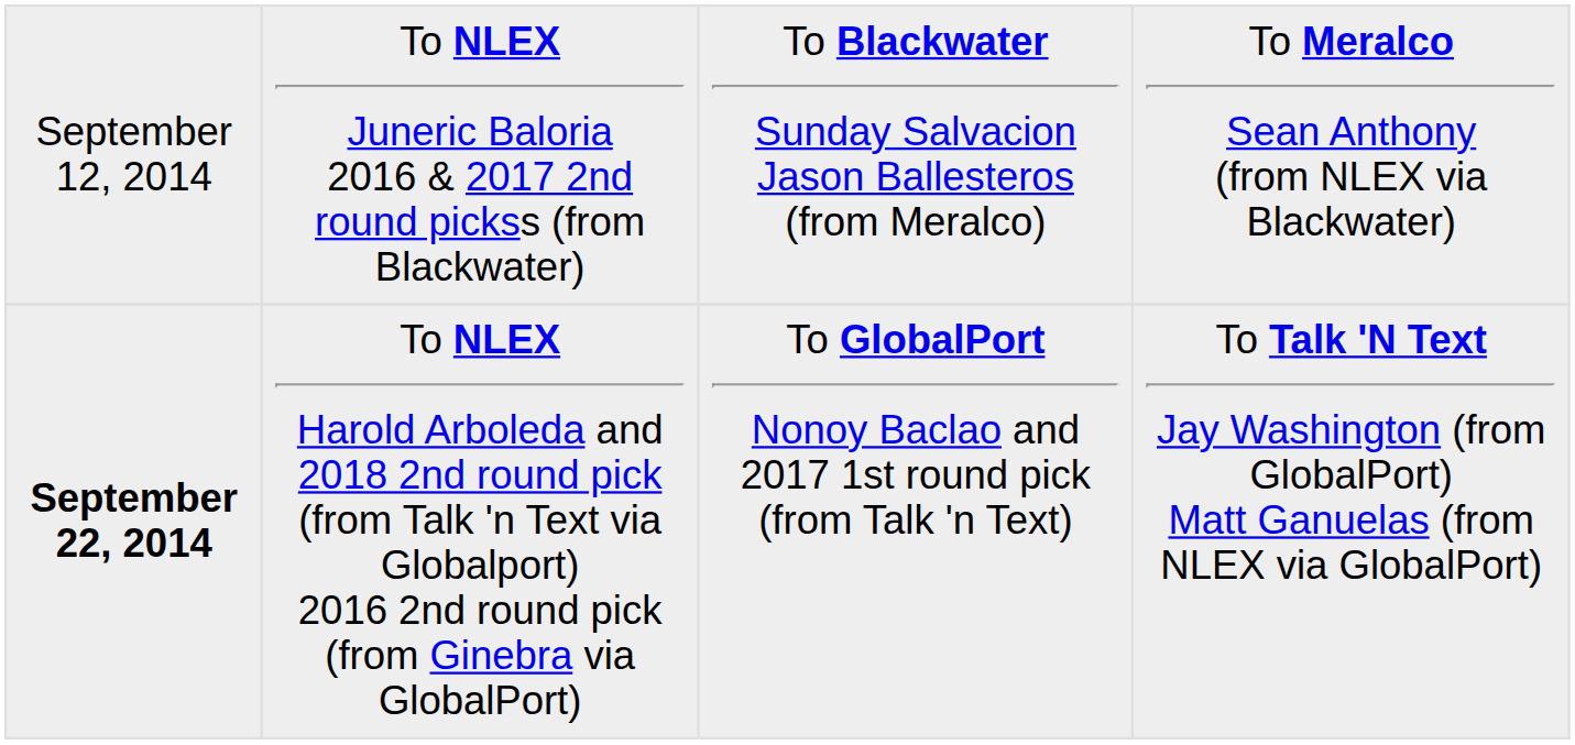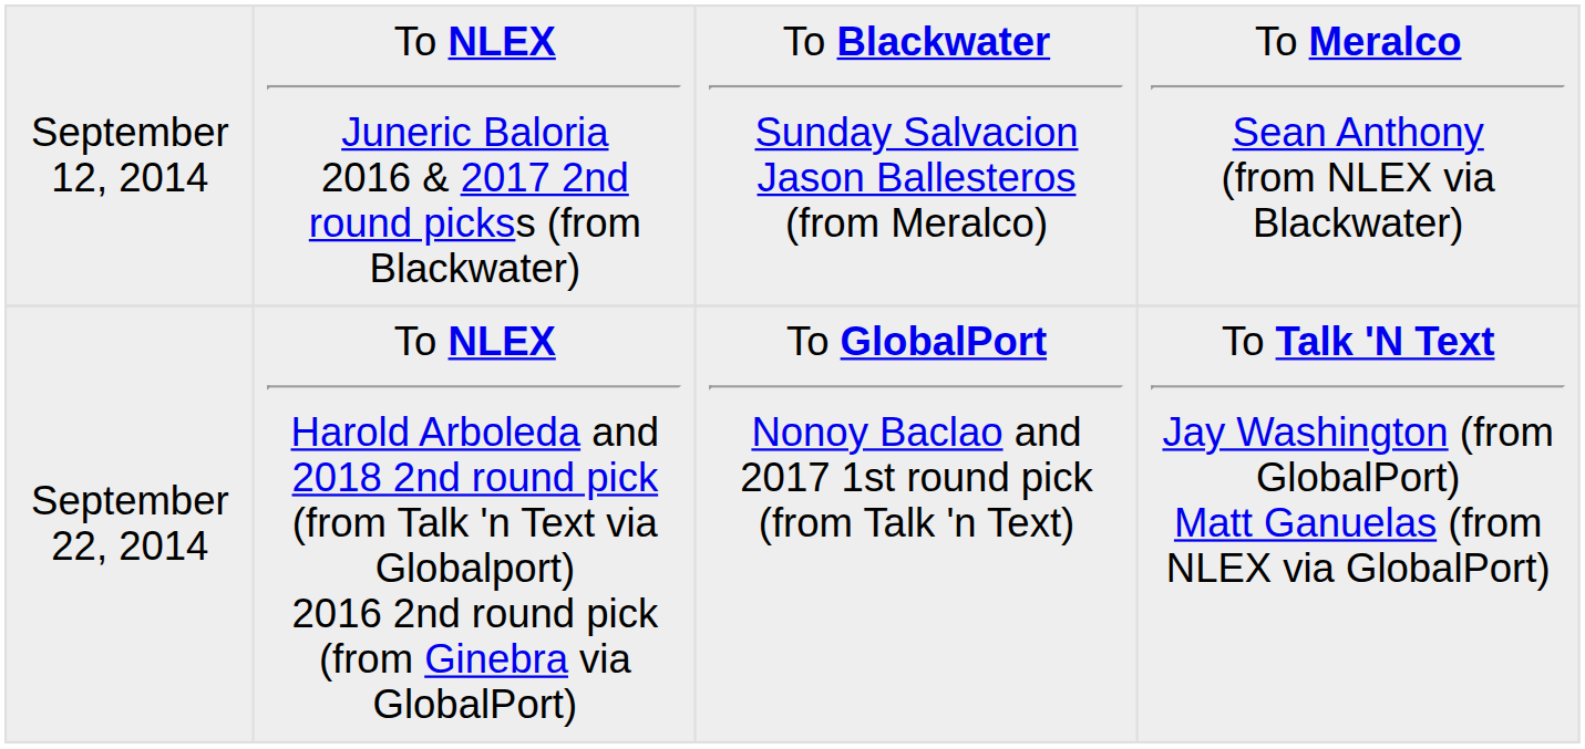September 22, 2014 | column 1: bold -> normal
